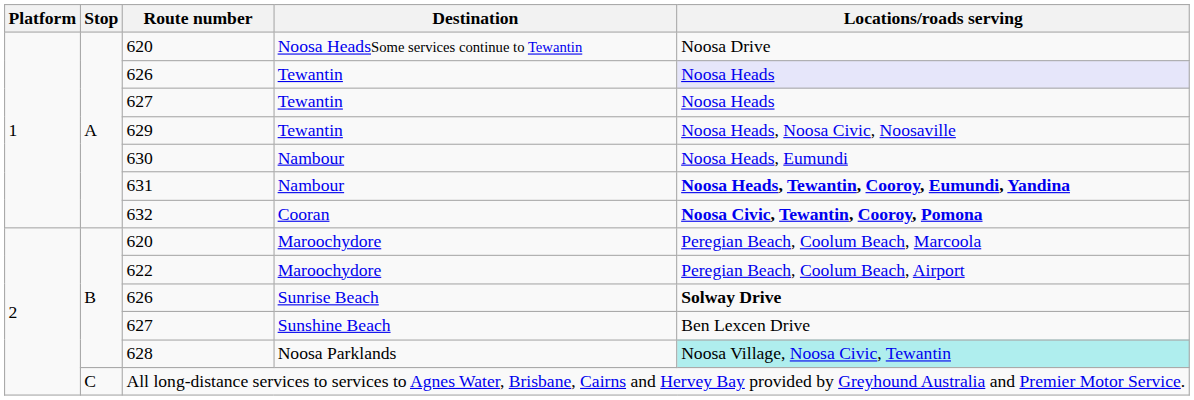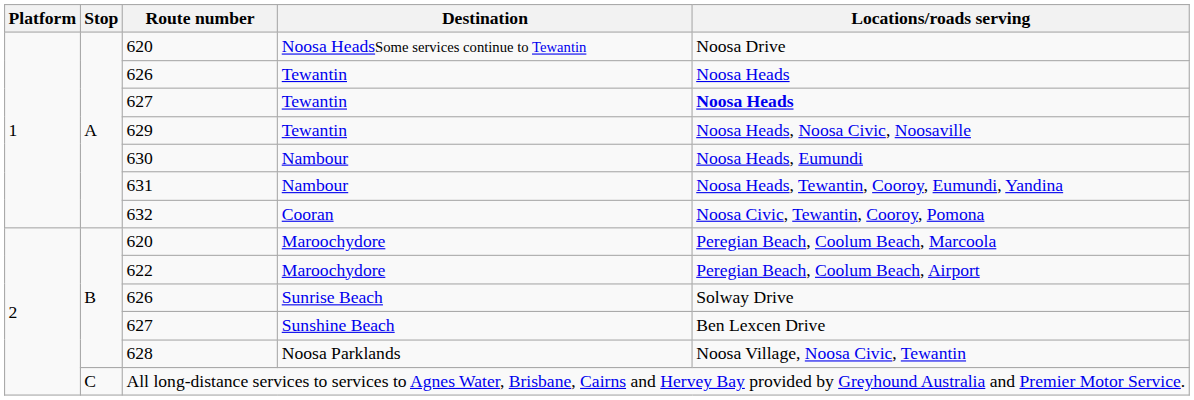626 / Tewantin | Locations/roads serving: lavender background -> no background
627 / Tewantin | Locations/roads serving: normal -> bold
631 | Locations/roads serving: bold -> normal
632 | Locations/roads serving: bold -> normal
626 / Sunrise Beach | Locations/roads serving: bold -> normal
628 | Locations/roads serving: paleturquoise background -> no background
